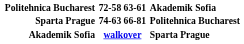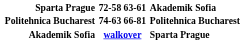row 1 | column 1: Politehnica Bucharest -> Sparta Prague
row 2 | column 1: Sparta Prague -> Politehnica Bucharest
